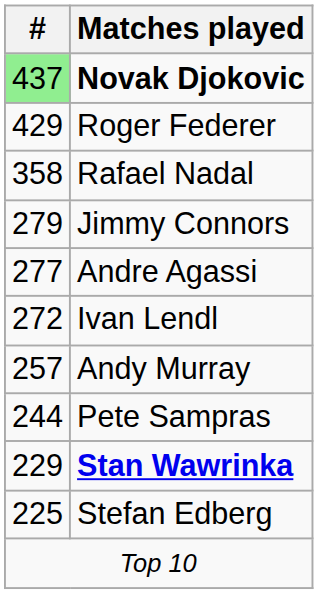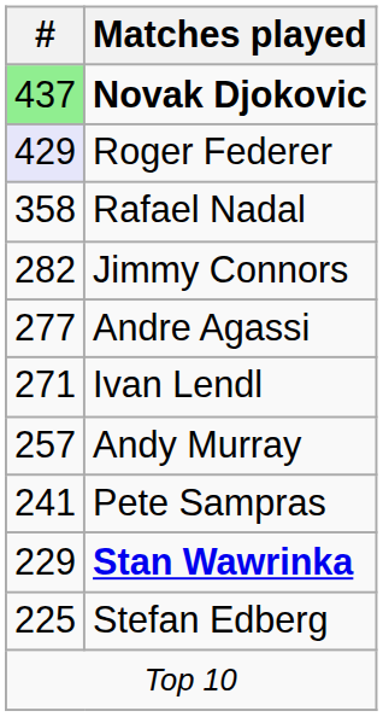Roger Federer | #: no background -> lavender background
Jimmy Connors | #: 279 -> 282
Ivan Lendl | #: 272 -> 271
Pete Sampras | #: 244 -> 241
